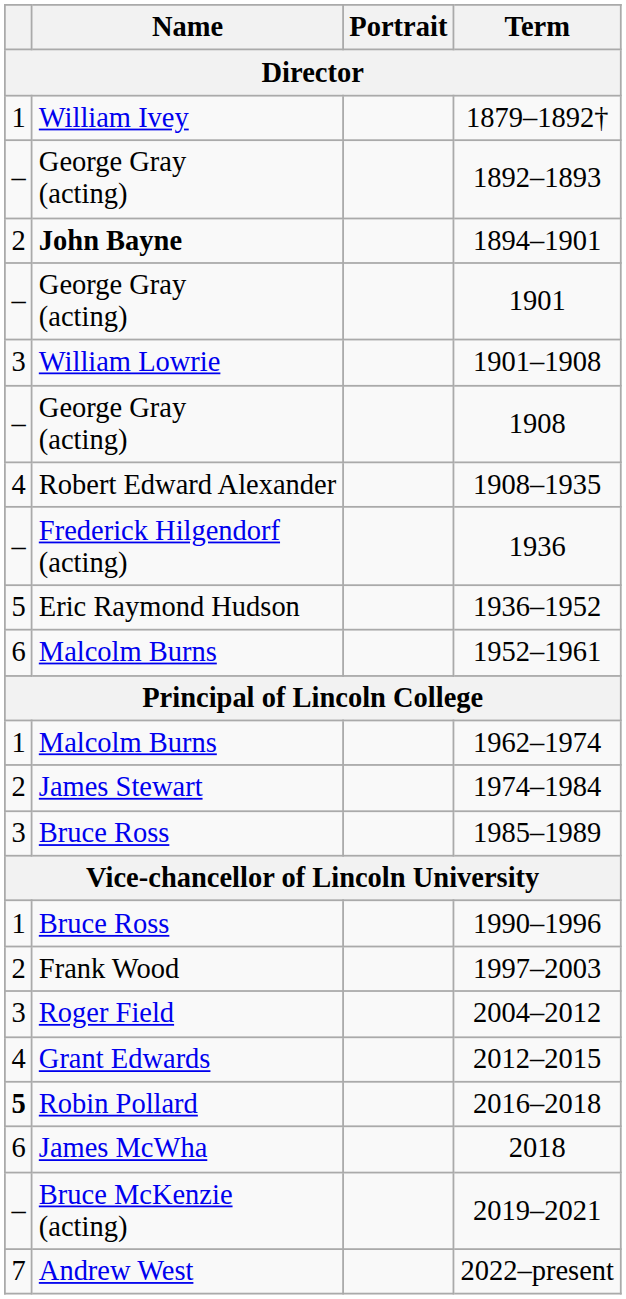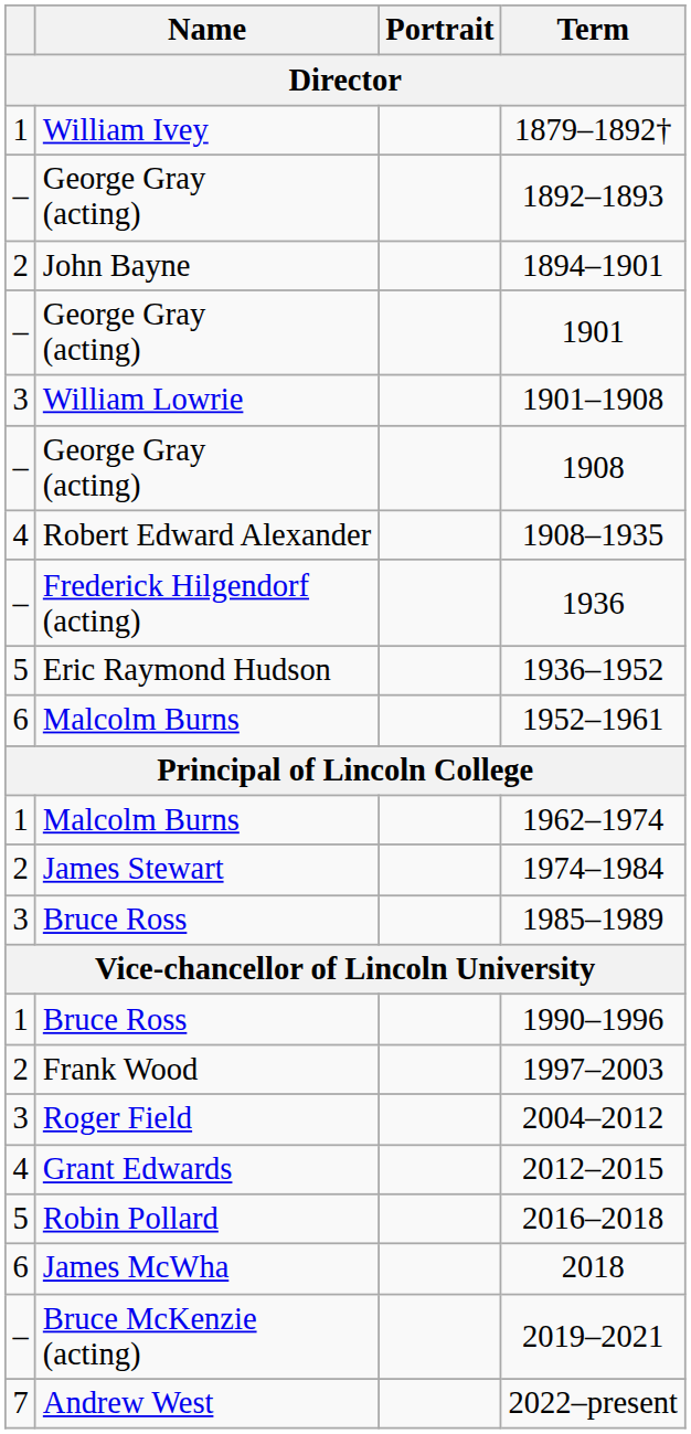1894–1901 | Name: bold -> normal
2016–2018 | column 1: bold -> normal
